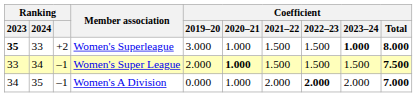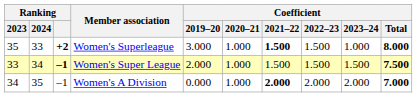Women's Superleague | Ranking / 2023: bold -> normal
Women's Superleague | Ranking: normal -> bold
Women's Superleague | Coefficient / 2021–22: normal -> bold
Women's Superleague | Coefficient / 2023–24: bold -> normal
Women's Super League | Ranking: normal -> bold
Women's Super League | Coefficient / 2020–21: bold -> normal
Women's A Division | Coefficient / 2021–22: normal -> bold
Women's A Division | Coefficient / 2022–23: bold -> normal
